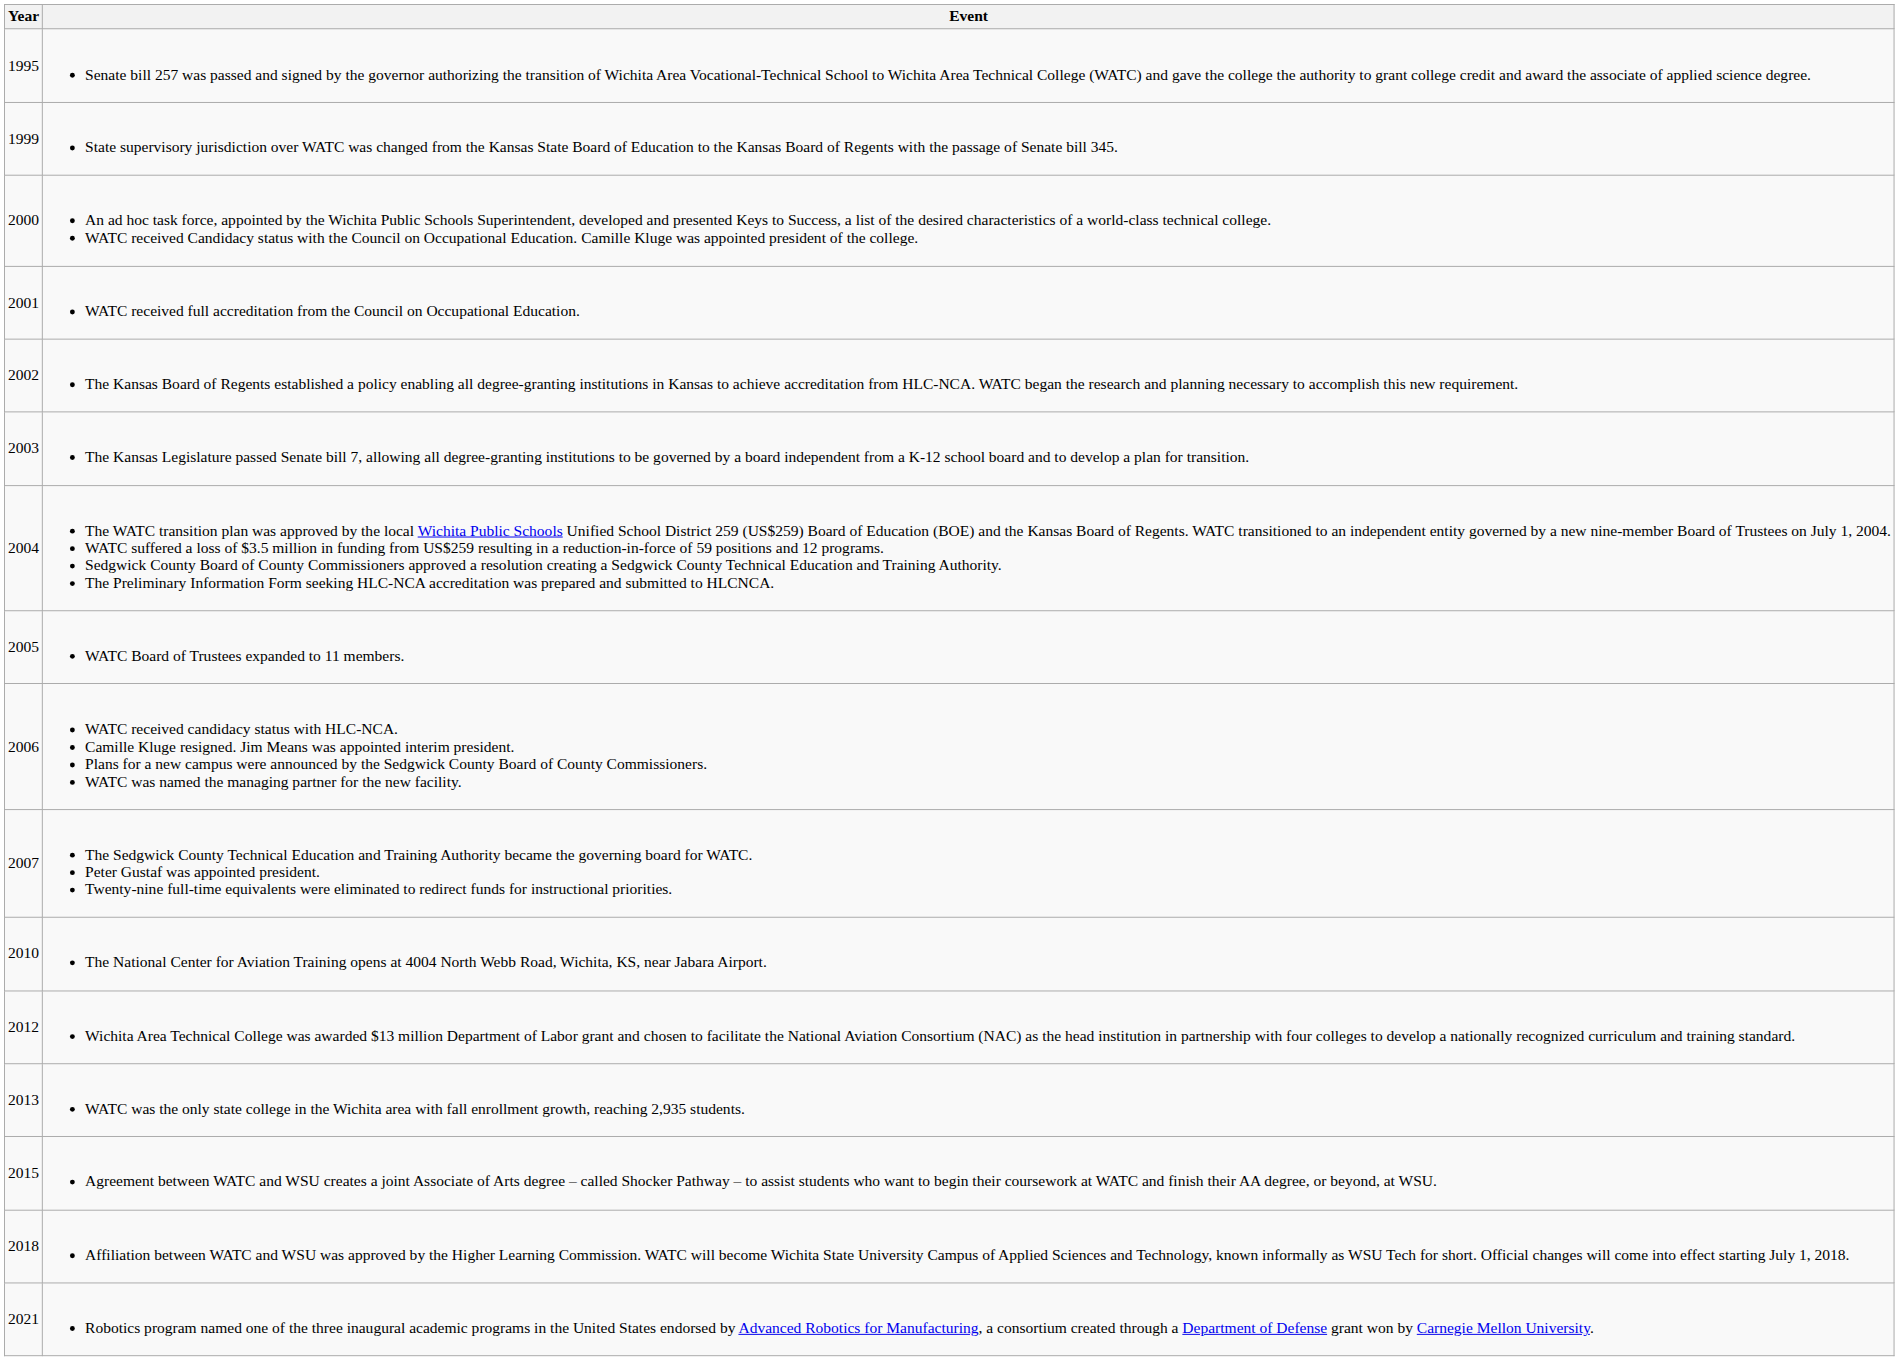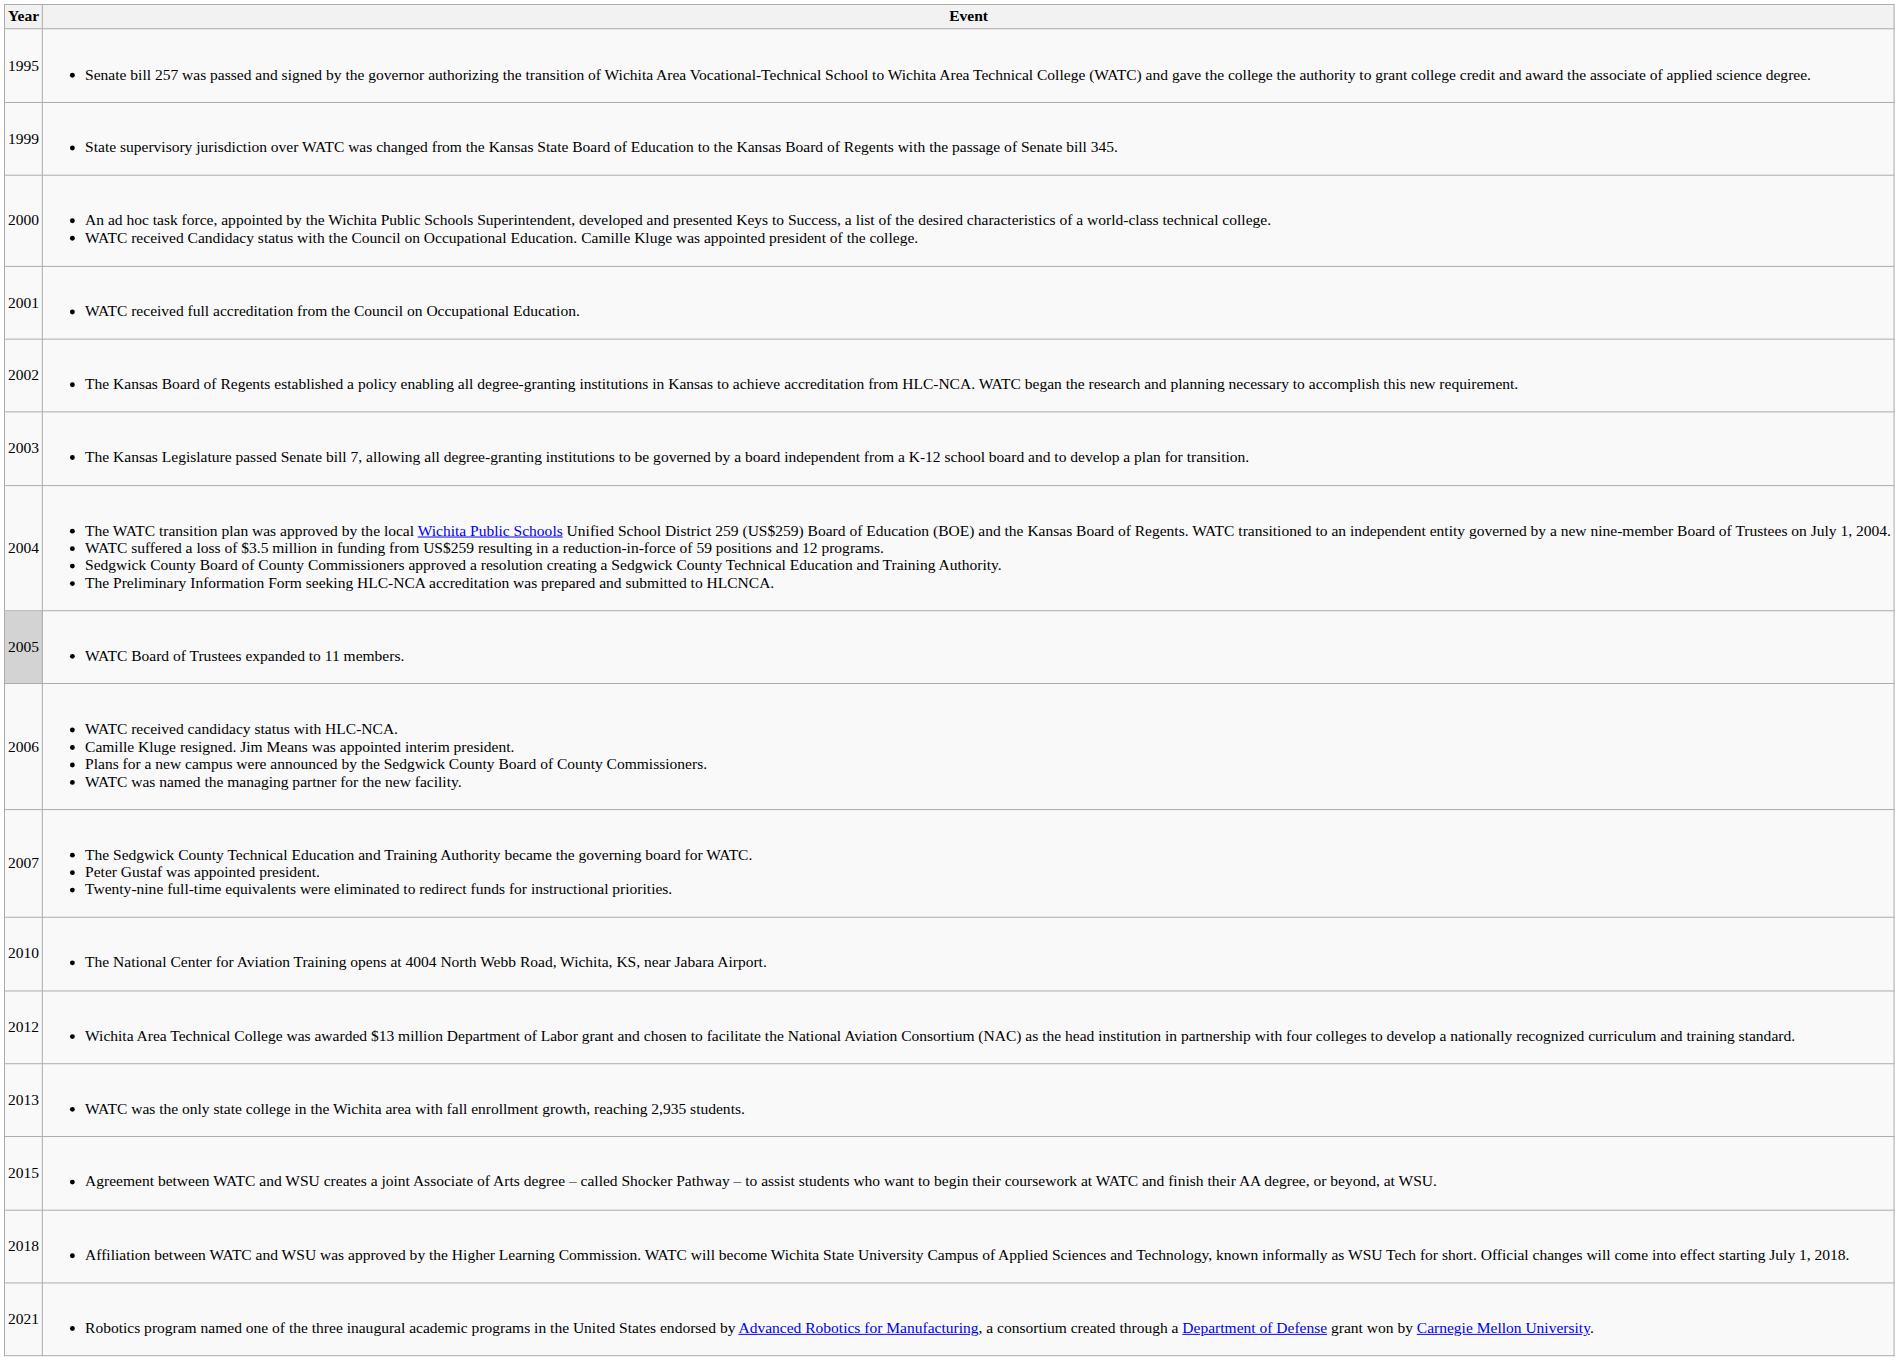WATC Board of Trustees expanded to 11 members. | Year: no background -> lightgrey background
